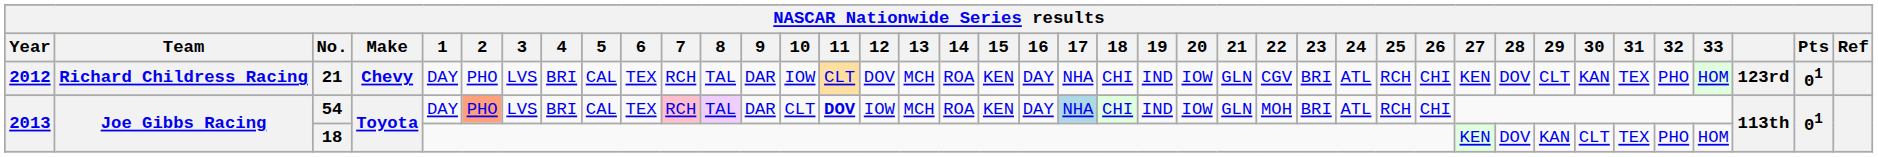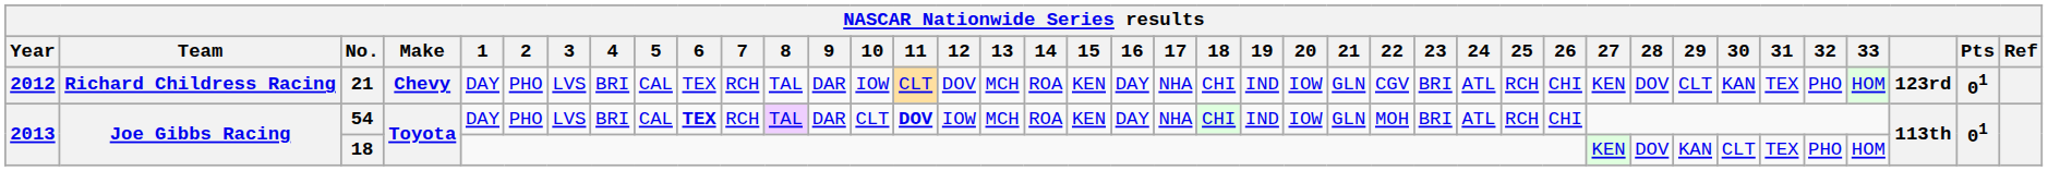54 | 2: lightsalmon background -> no background
54 | 6: normal -> bold
54 | 7: pink background -> no background
54 | 17: lightblue background -> no background
